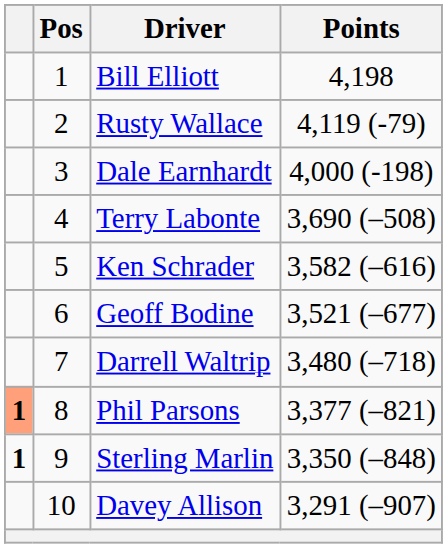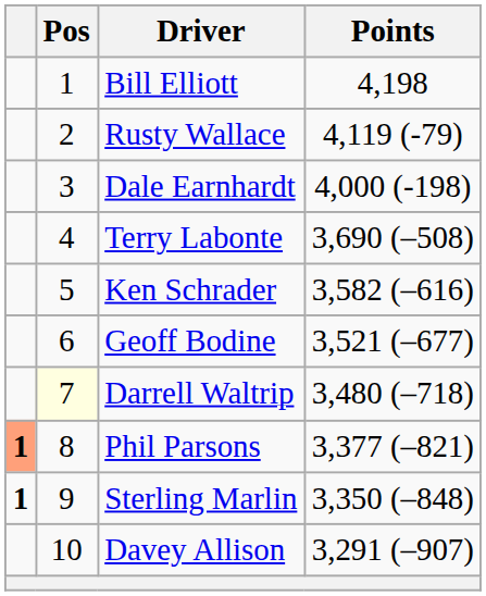Darrell Waltrip | Pos: no background -> lightyellow background
